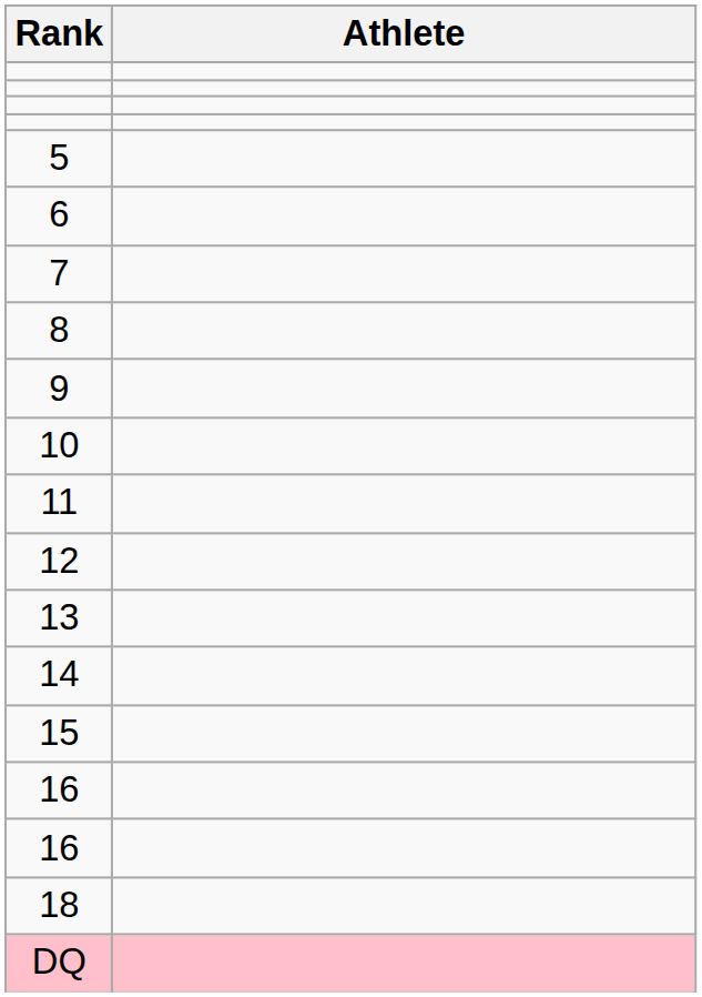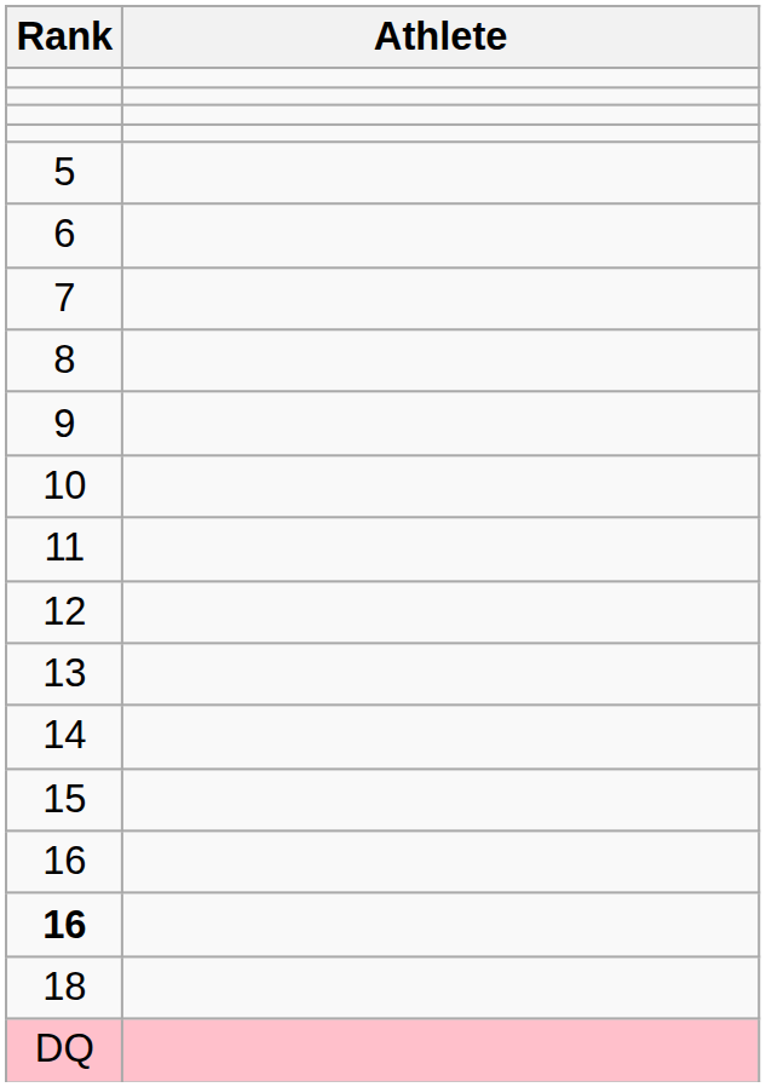row 18 | Rank: normal -> bold
